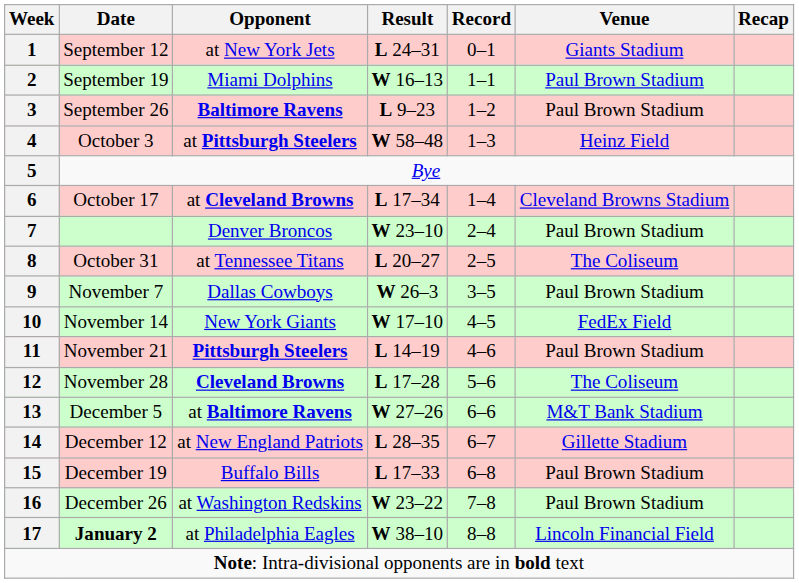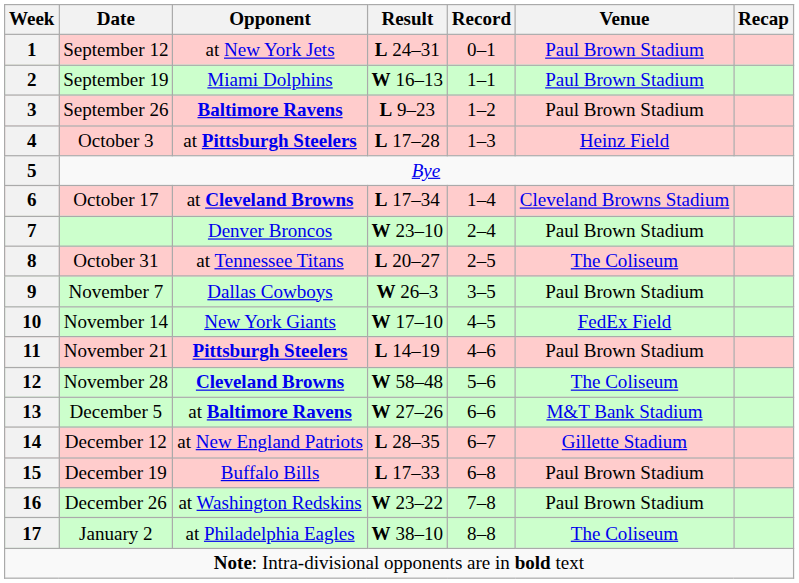1 | Venue: Giants Stadium -> Paul Brown Stadium
4 | Result: W 58–48 -> L 17–28
12 | Result: L 17–28 -> W 58–48
17 | Date: bold -> normal
17 | Venue: Lincoln Financial Field -> The Coliseum
